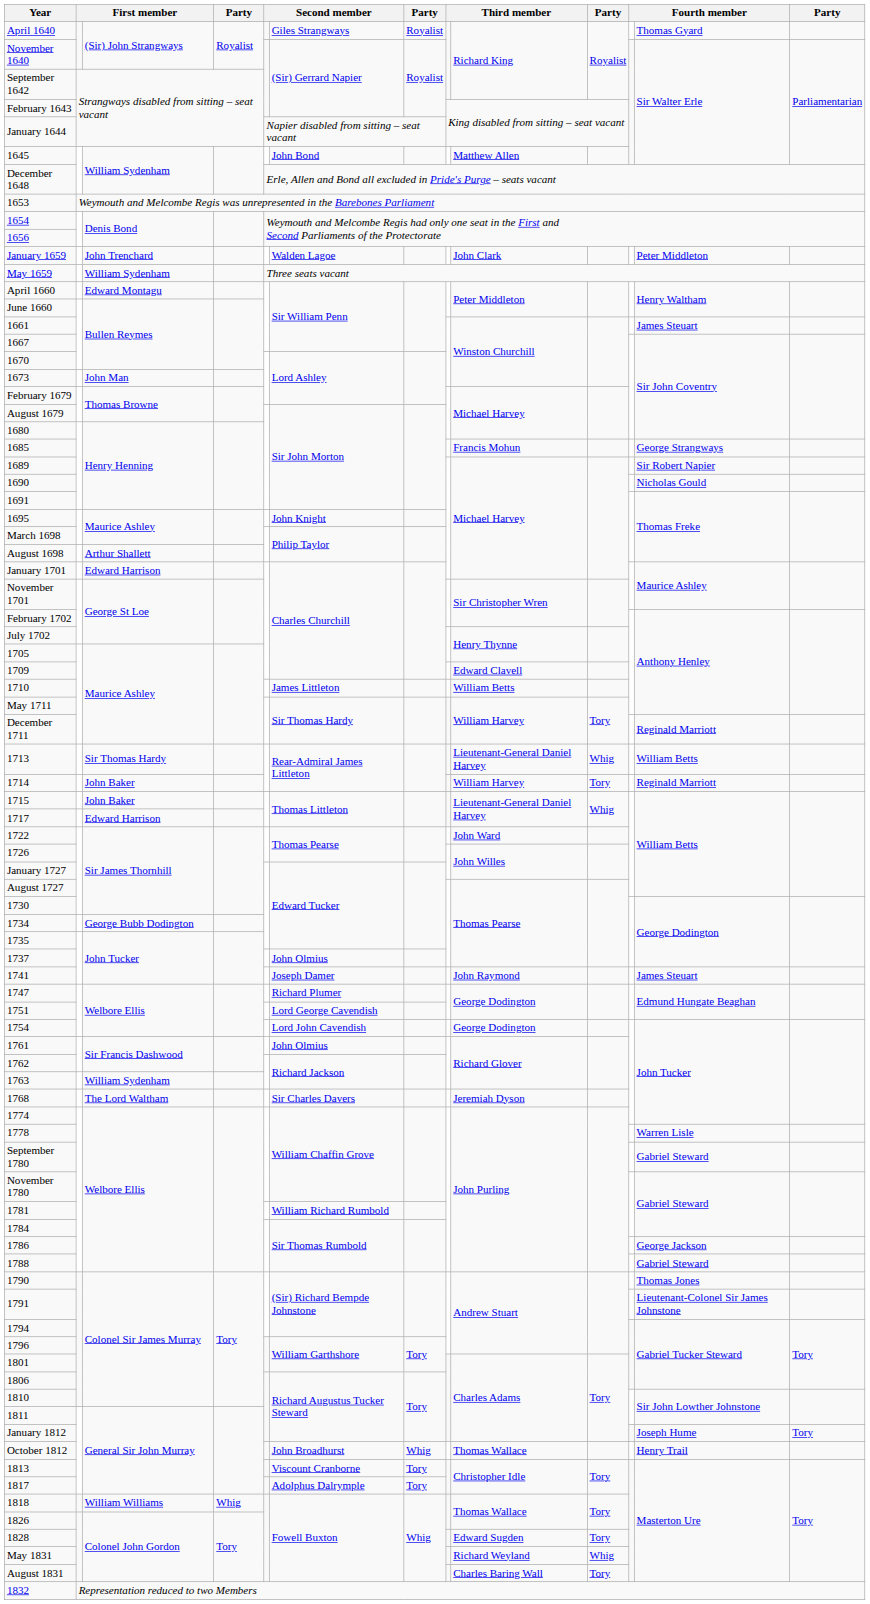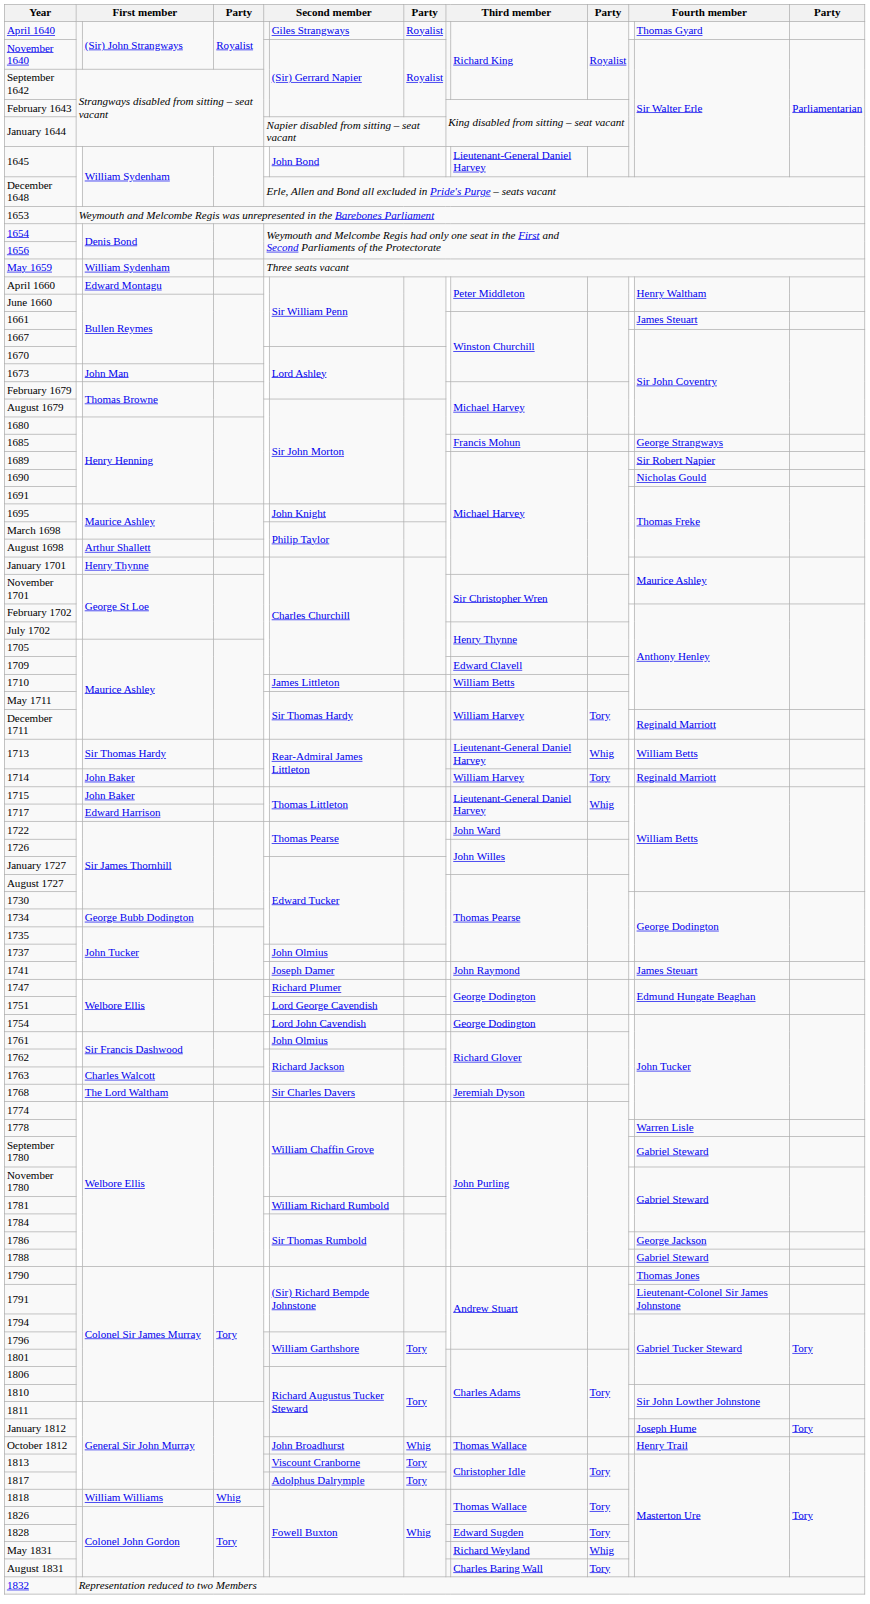1645 | column 9: Matthew Allen -> Lieutenant-General Daniel Harvey
- row: January 1659 | John Trenchard | Walden Lagoe | John Clark | Peter Middleton
January 1701 | column 3: Edward Harrison -> Henry Thynne
1763 | column 3: William Sydenham -> Charles Walcott
